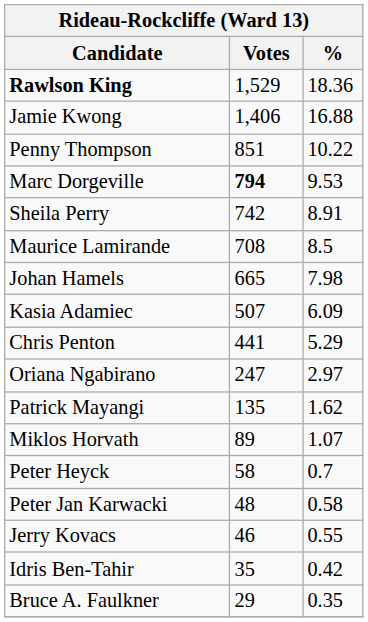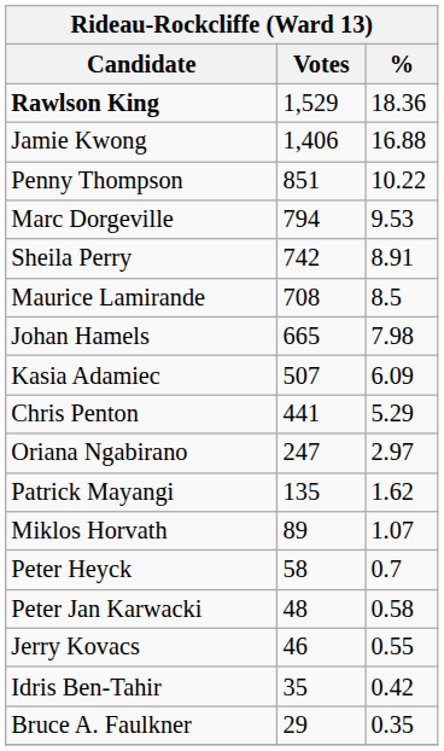Marc Dorgeville | Votes: bold -> normal
